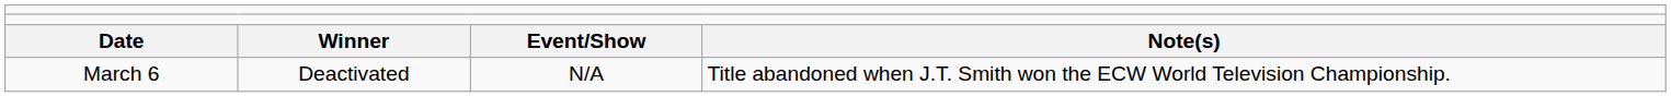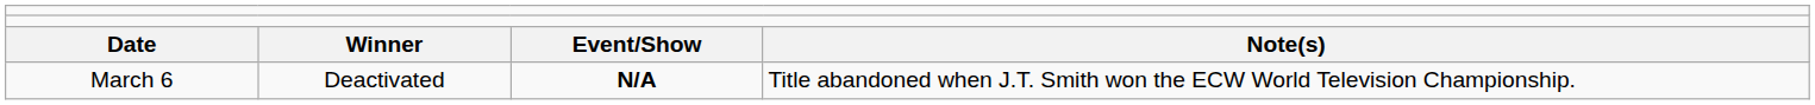March 6 | column 3: normal -> bold
